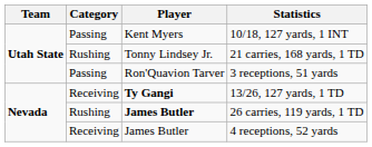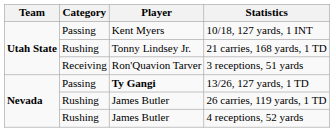3 receptions, 51 yards | Category: Passing -> Receiving
13/26, 127 yards, 1 TD | Category: Receiving -> Passing
26 carries, 119 yards, 1 TD | Player: bold -> normal
4 receptions, 52 yards | Category: Receiving -> Rushing
